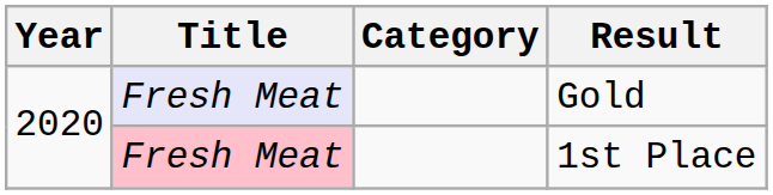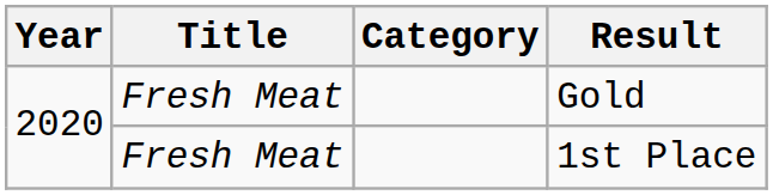Gold | Title: lavender background -> no background
1st Place | Title: pink background -> no background
